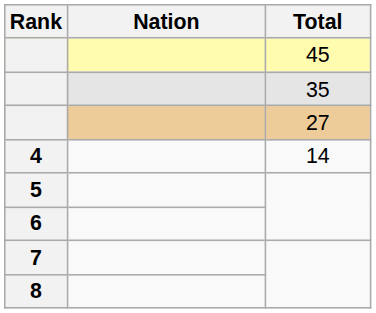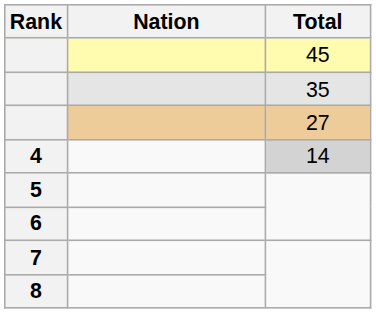4 | Total: no background -> lightgrey background
